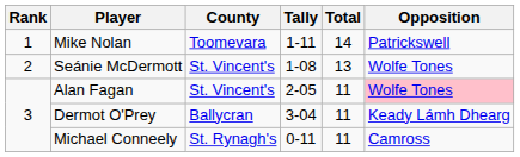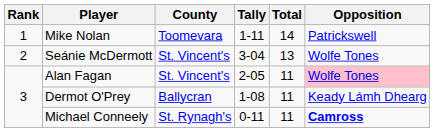Seánie McDermott | Tally: 1-08 -> 3-04
Dermot O'Prey | Tally: 3-04 -> 1-08
Michael Conneely | Opposition: normal -> bold
